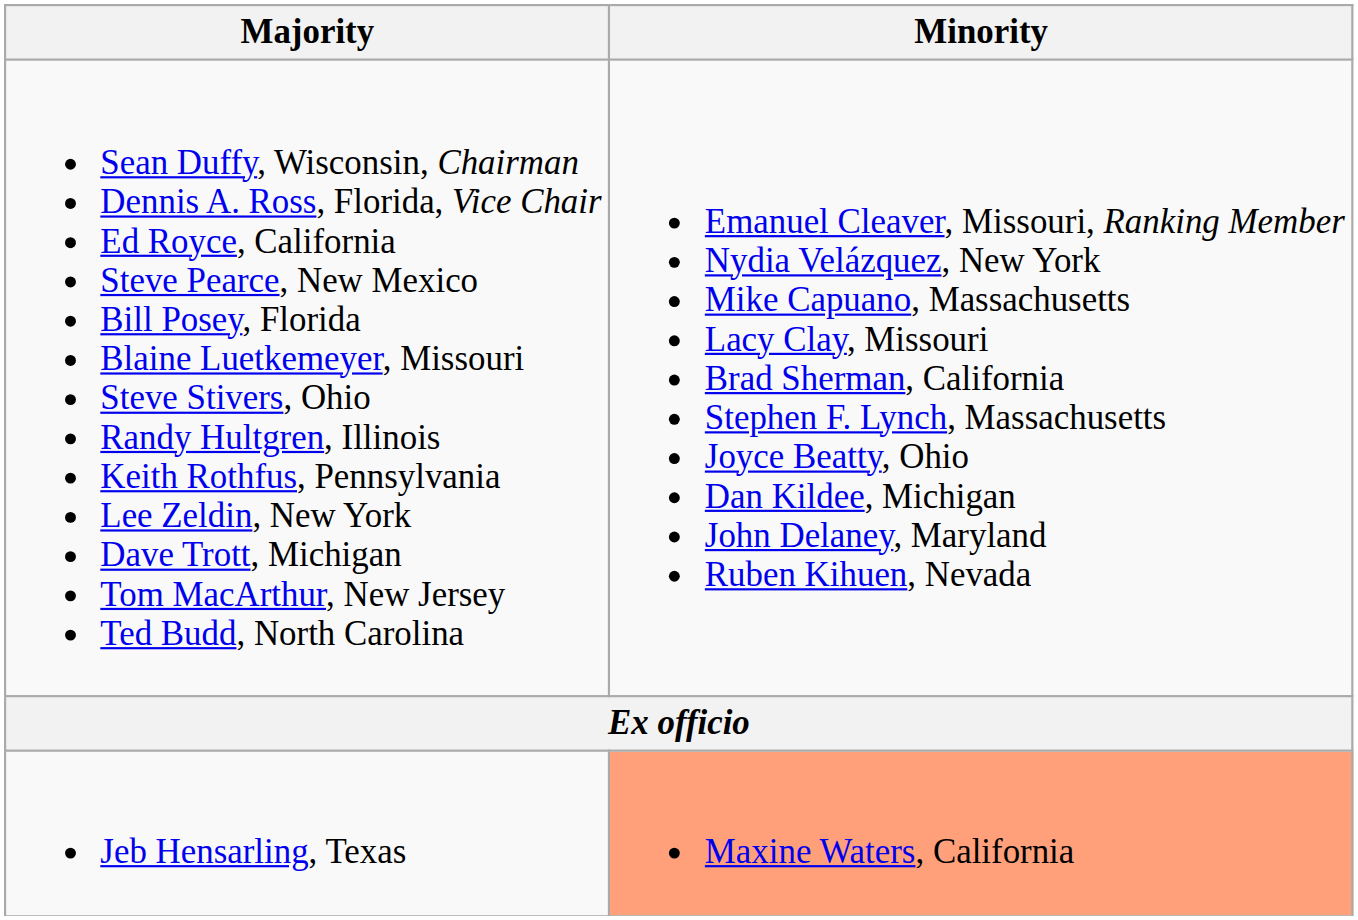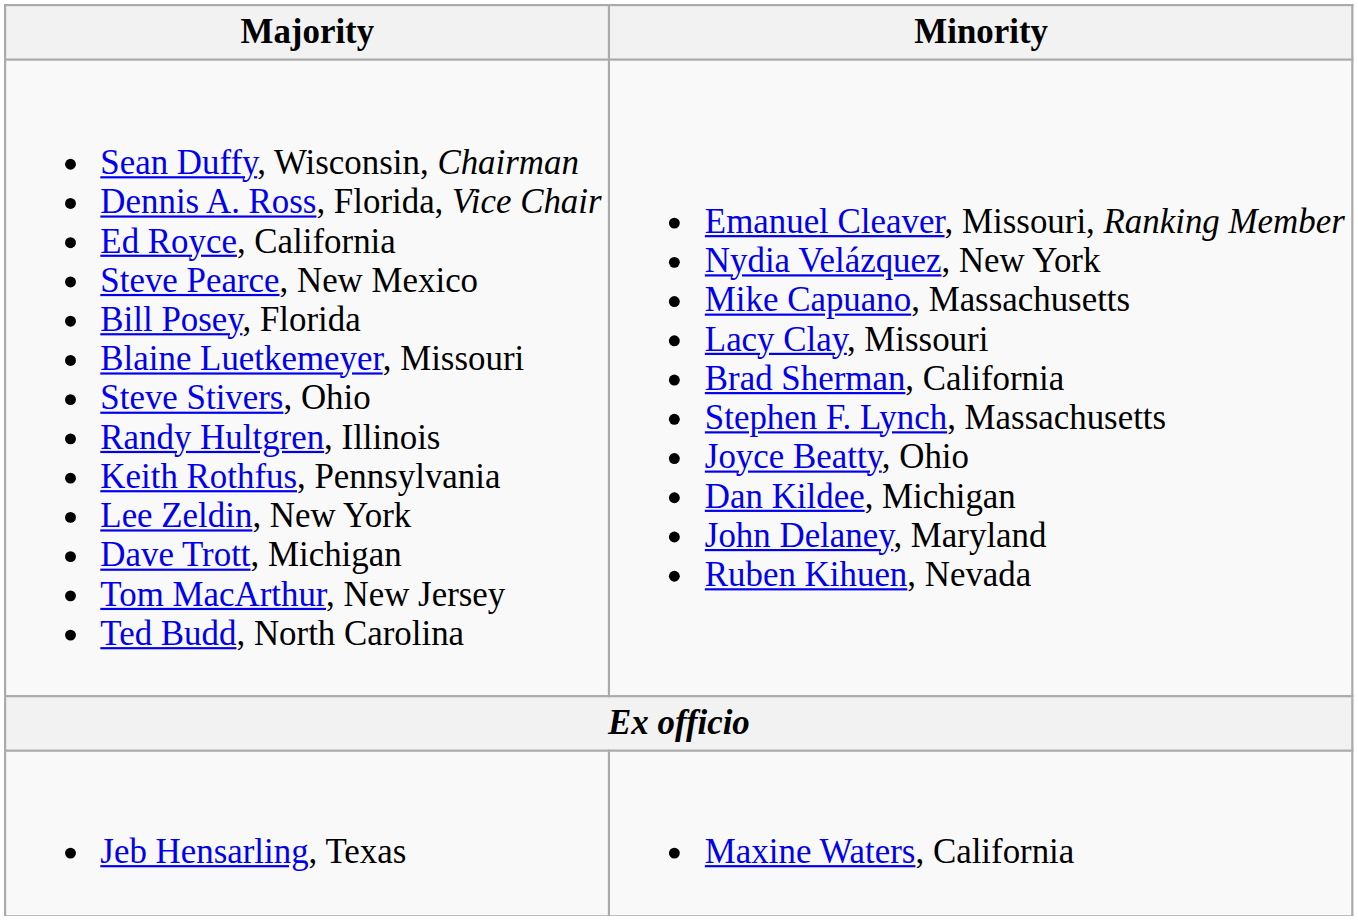Jeb Hensarling, Texas | Minority: lightsalmon background -> no background
